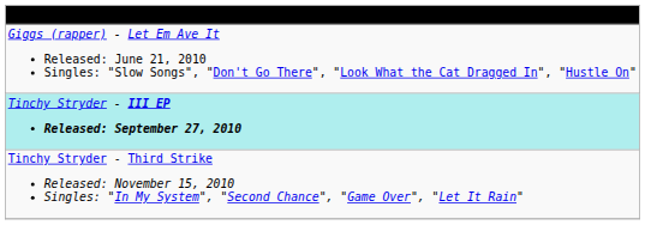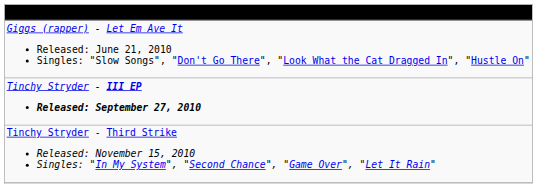row 3 | column 1: paleturquoise background -> no background
